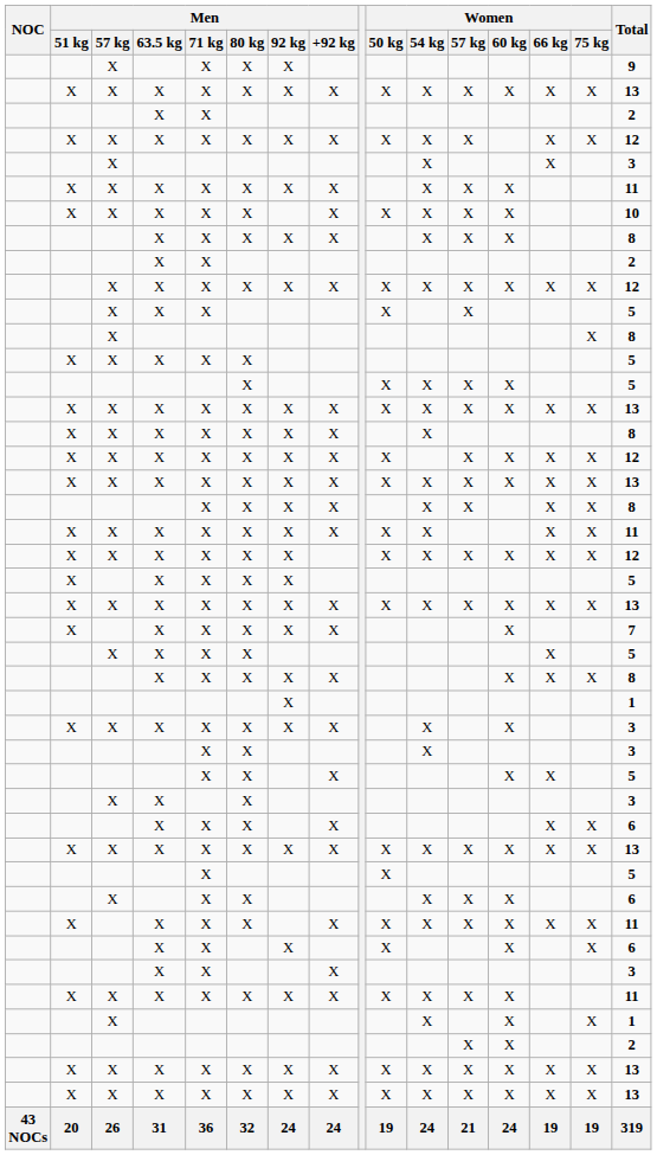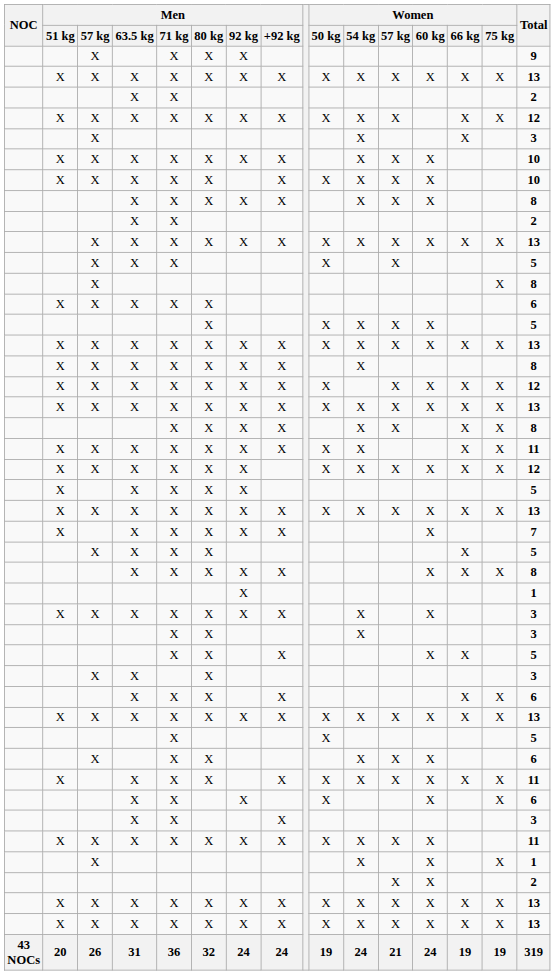row 8 | Total: 11 -> 10
row 12 | Total: 12 -> 13
row 15 | Total: 5 -> 6
